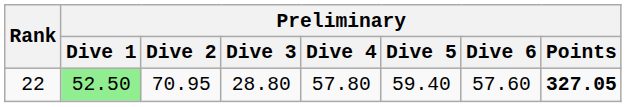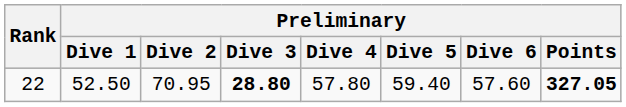22 | Preliminary / Dive 1: lightgreen background -> no background
22 | Preliminary / Dive 3: normal -> bold
